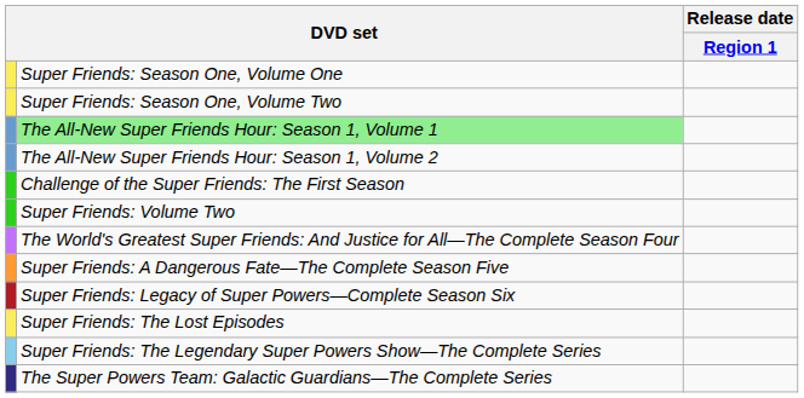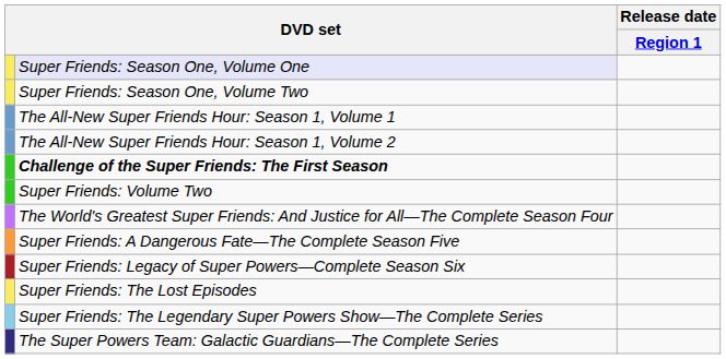Super Friends: Season One, Volume One | column 2: no background -> lavender background
The All-New Super Friends Hour: Season 1, Volume 1 | column 2: lightgreen background -> no background
Challenge of the Super Friends: The First Season | column 2: normal -> bold
